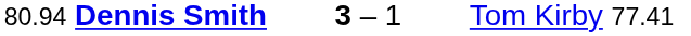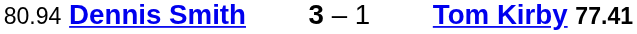80.94 Dennis Smith | column 3: normal -> bold
